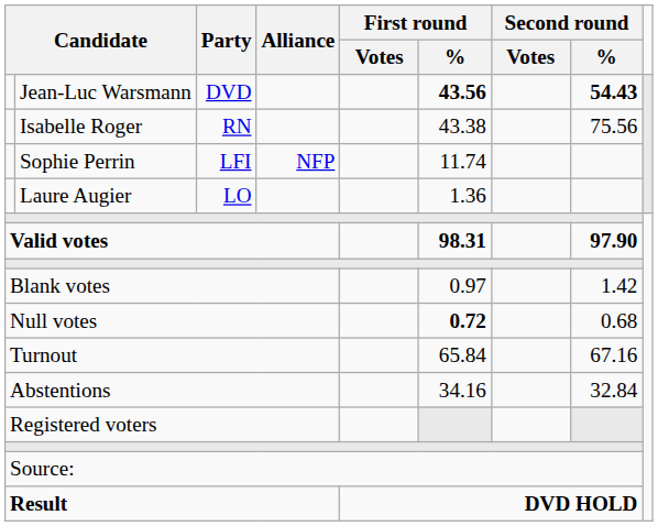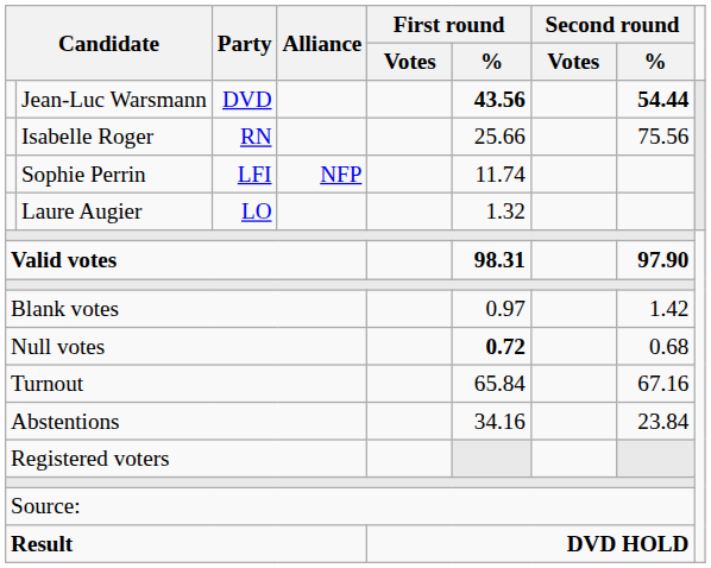Jean-Luc Warsmann | Second round / %: 54.43 -> 54.44
Isabelle Roger | First round / %: 43.38 -> 25.66
Laure Augier | First round / %: 1.36 -> 1.32
Abstentions | Second round / %: 32.84 -> 23.84
